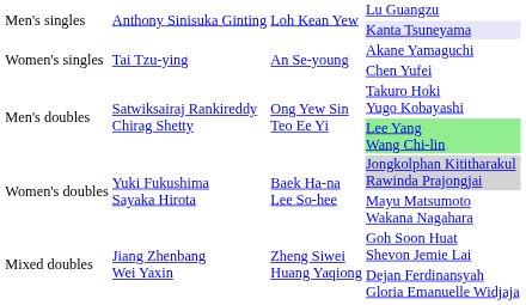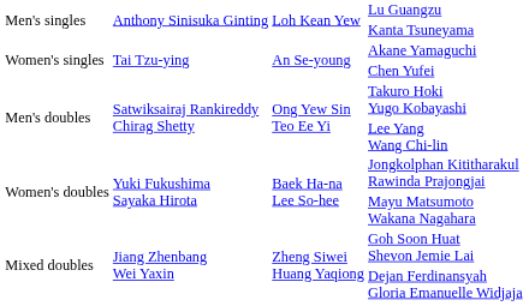Kanta Tsuneyama | column 4: lavender background -> no background
Lee Yang Wang Chi-lin | column 4: lightgreen background -> no background
Jongkolphan Kititharakul Rawinda Prajongjai | column 4: lightgrey background -> no background
